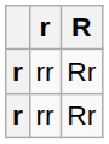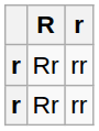columns swapped: R <-> r
